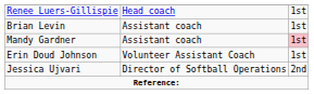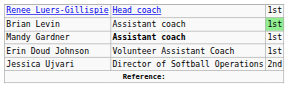Brian Levin | column 3: no background -> lightgreen background
Mandy Gardner | column 2: normal -> bold
Mandy Gardner | column 3: pink background -> no background
